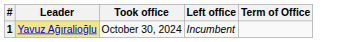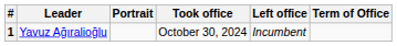+ column: Portrait
1 | Leader: khaki background -> no background
